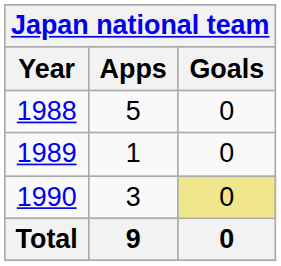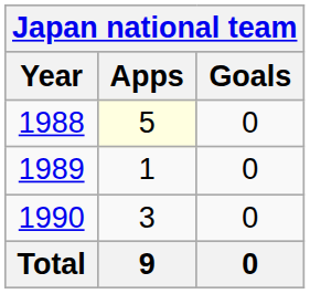1988 | Apps: no background -> lightyellow background
1990 | Goals: khaki background -> no background
